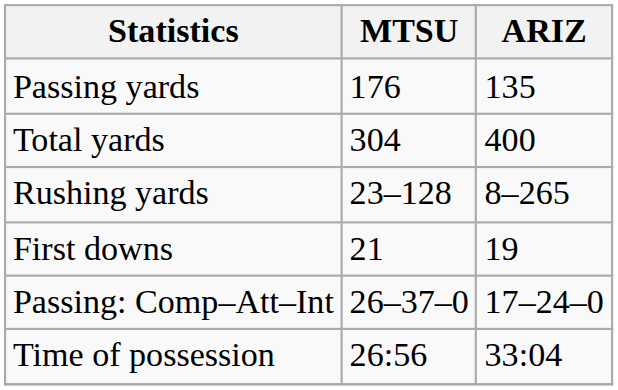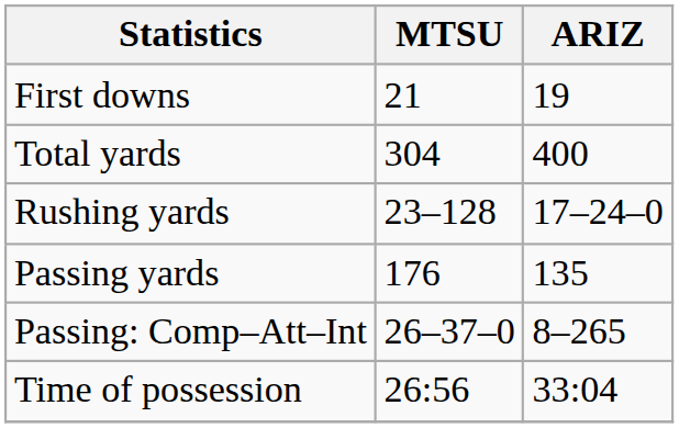rows swapped: First downs <-> Passing yards
Rushing yards | ARIZ: 8–265 -> 17–24–0
Passing: Comp–Att–Int | ARIZ: 17–24–0 -> 8–265
